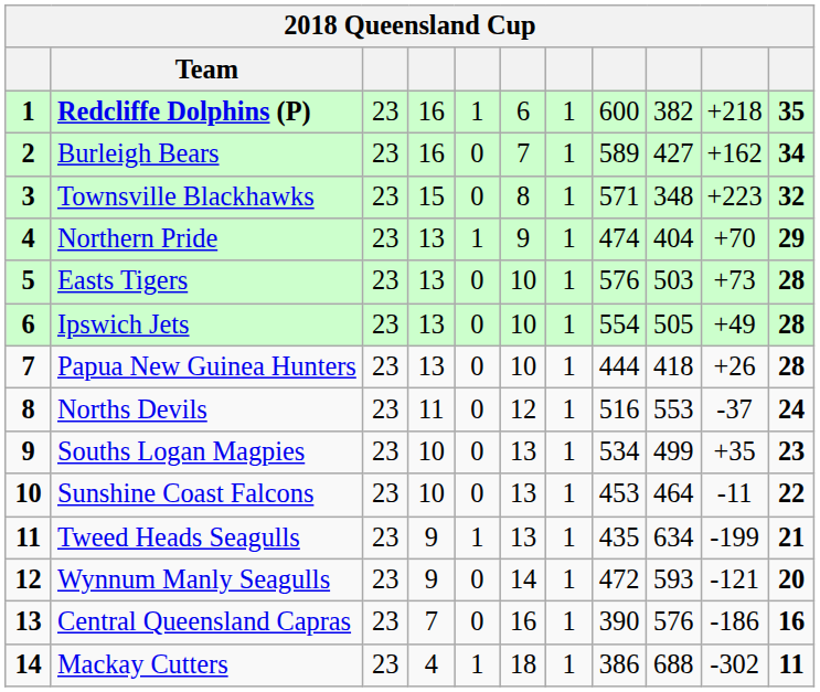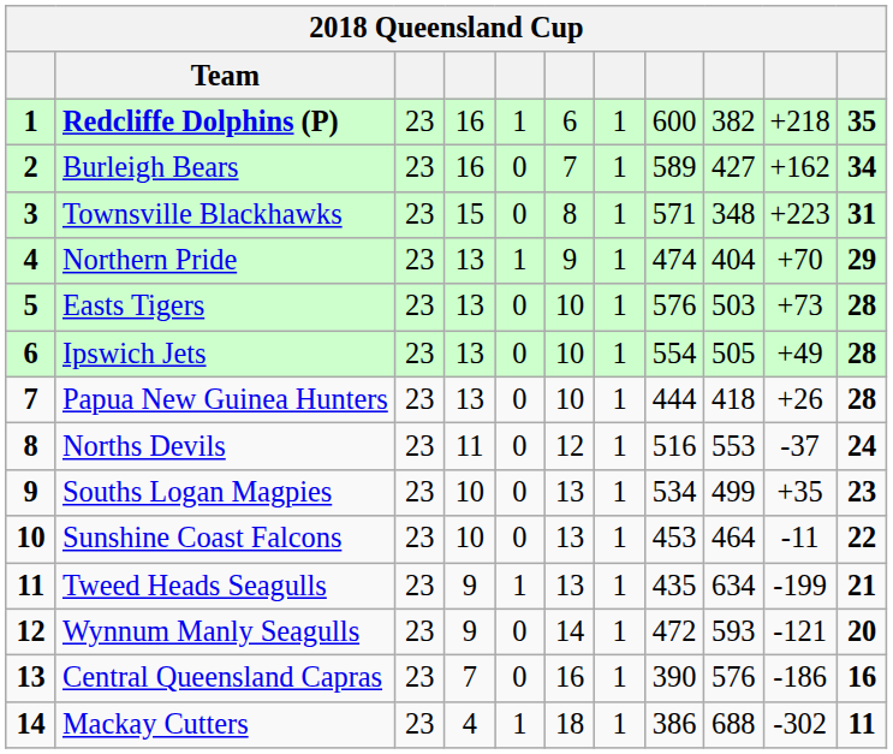Townsville Blackhawks | column 11: 32 -> 31
